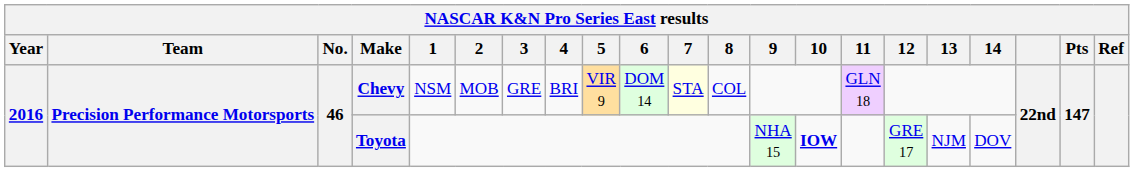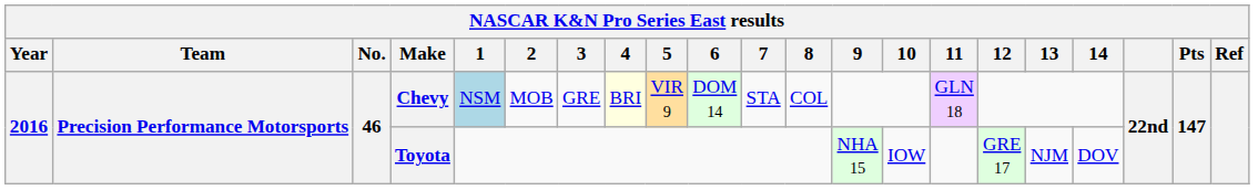Chevy | 1: no background -> lightblue background
Chevy | 4: no background -> lightyellow background
Chevy | 7: lightyellow background -> no background
Toyota | 10: bold -> normal
